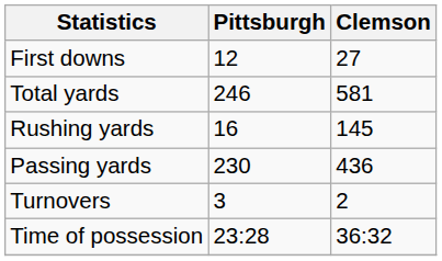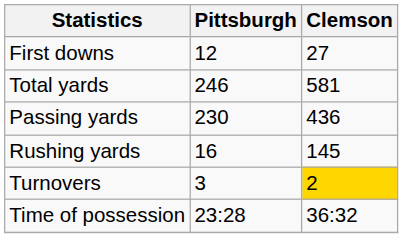rows swapped: Rushing yards <-> Passing yards
Turnovers | Clemson: no background -> gold background
